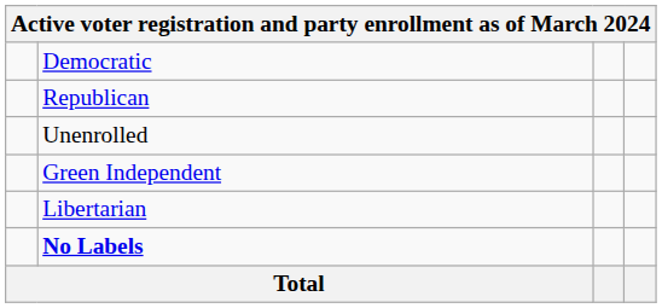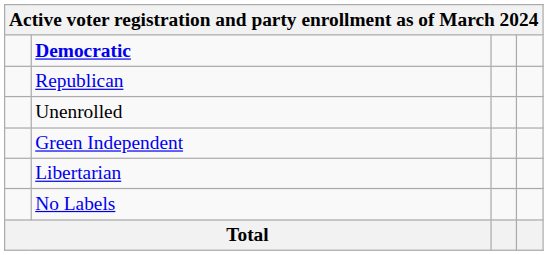Democratic | column 2: normal -> bold
No Labels | column 2: bold -> normal
